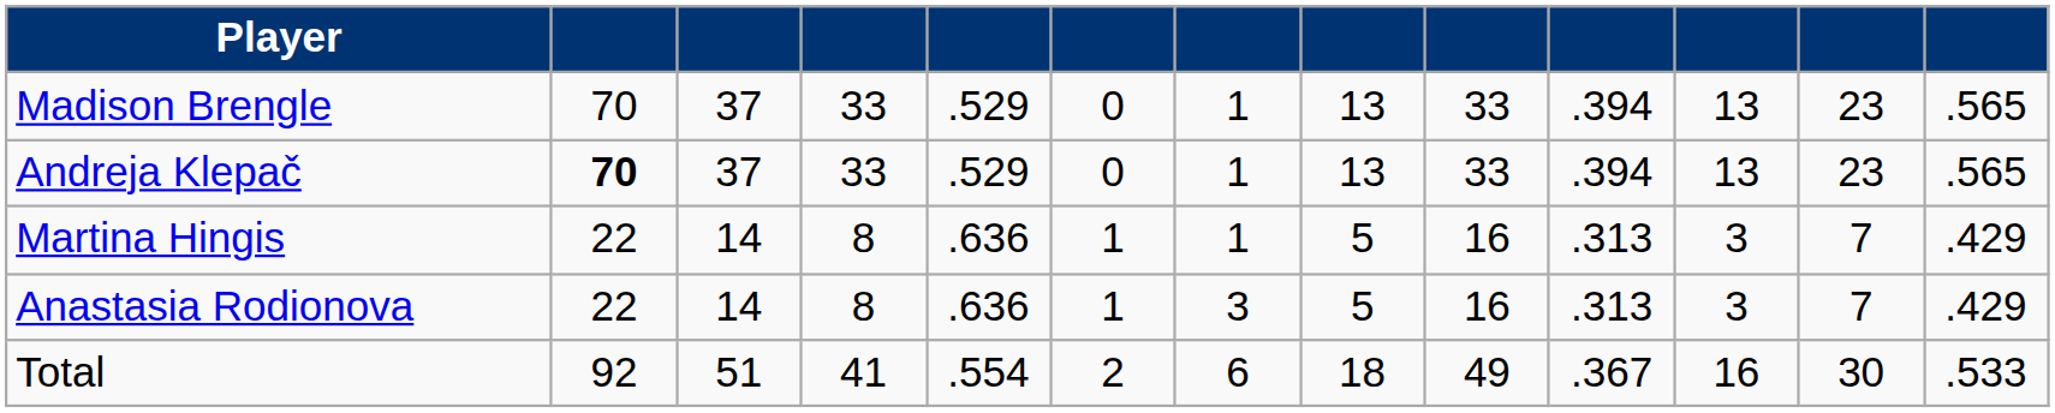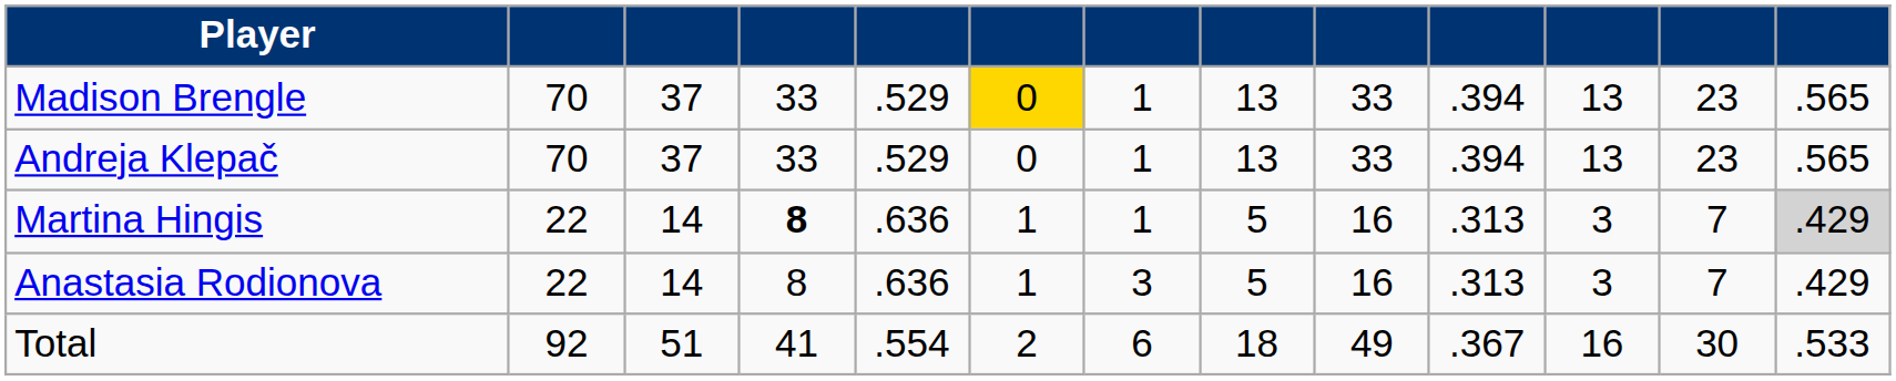Madison Brengle | column 6: no background -> gold background
Andreja Klepač | column 2: bold -> normal
Martina Hingis | column 4: normal -> bold
Martina Hingis | column 13: no background -> lightgrey background
